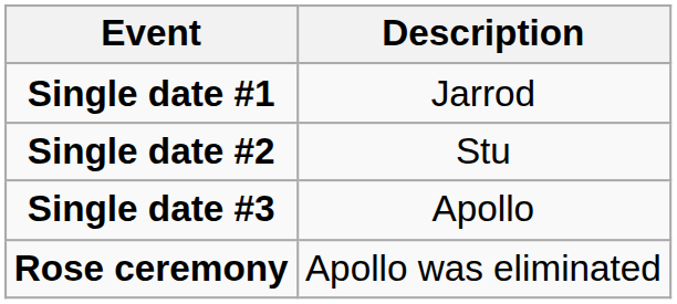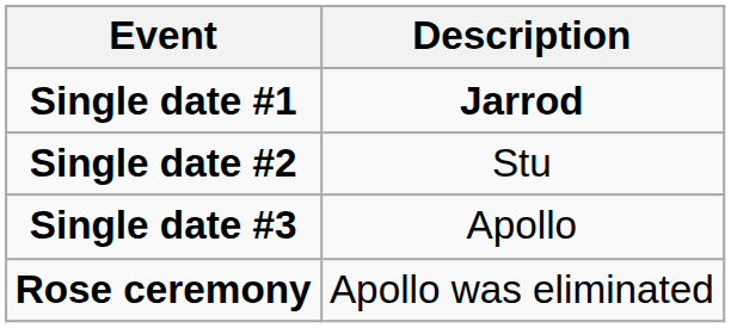Single date #1 | Description: normal -> bold
